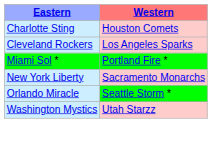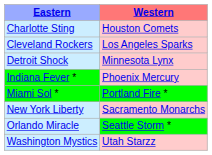+ row: Detroit Shock | Minnesota Lynx
+ row: Indiana Fever * | Phoenix Mercury
